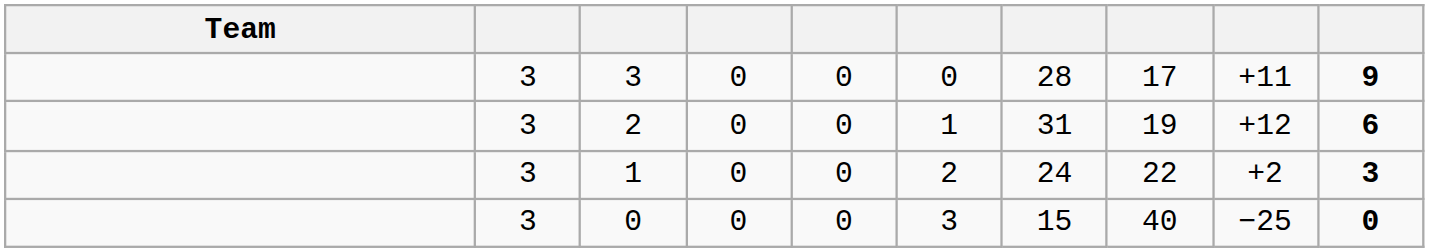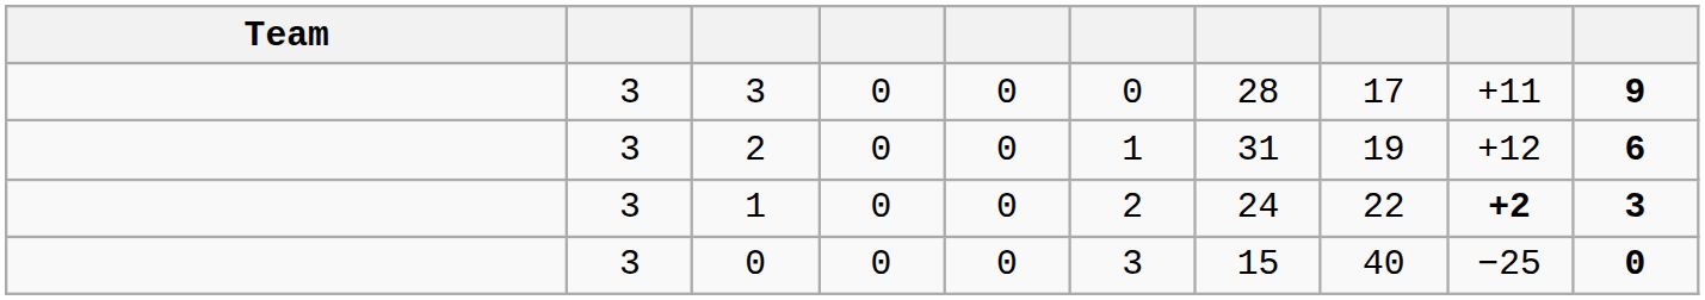row 4 | column 9: normal -> bold
